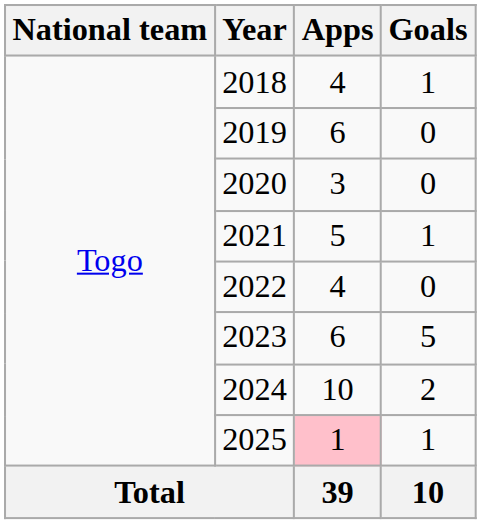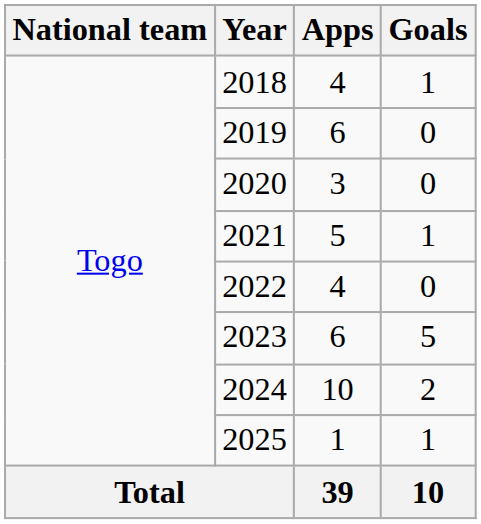2025 | Apps: pink background -> no background
